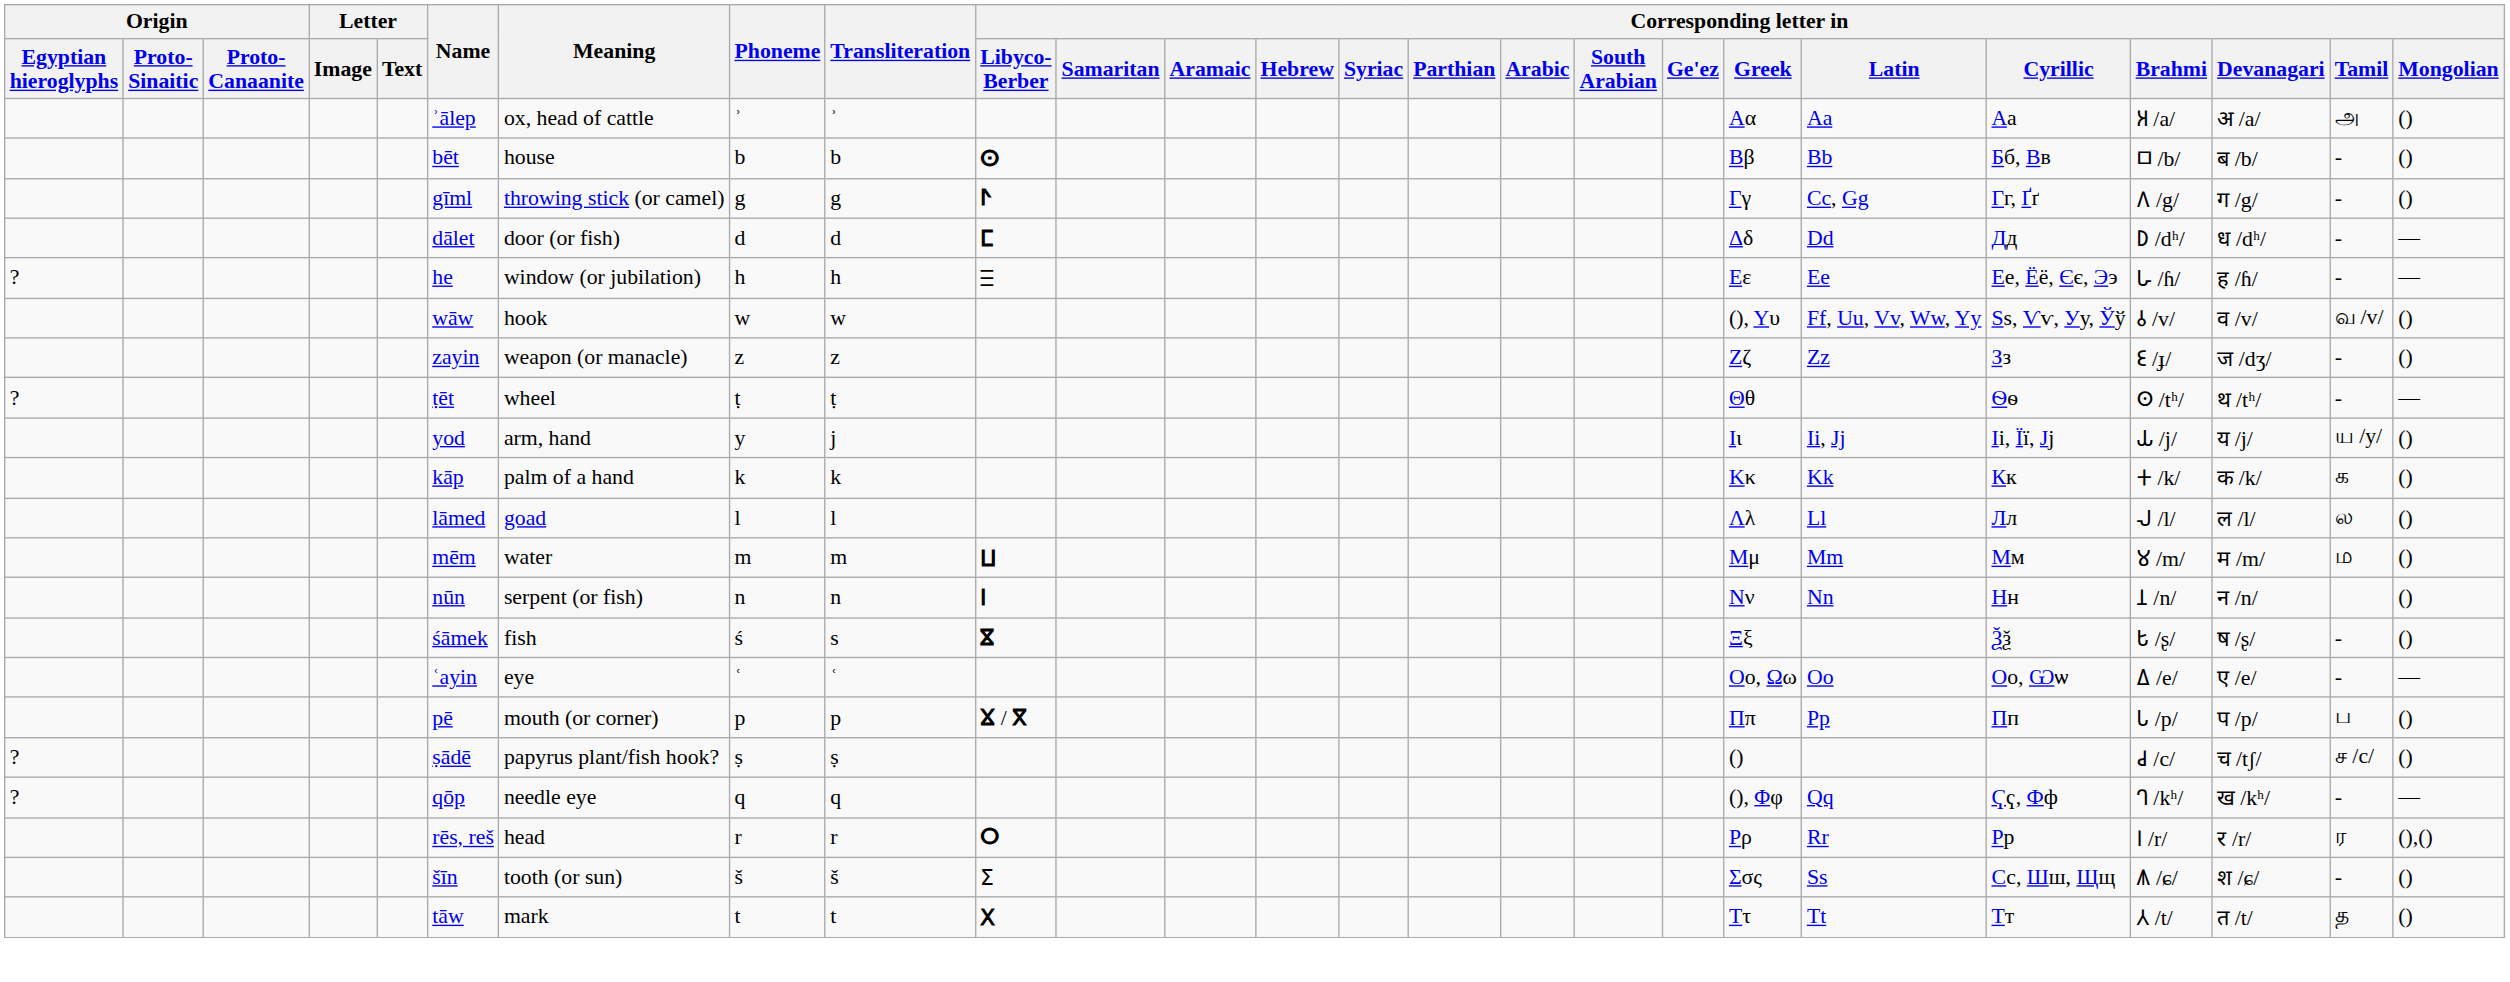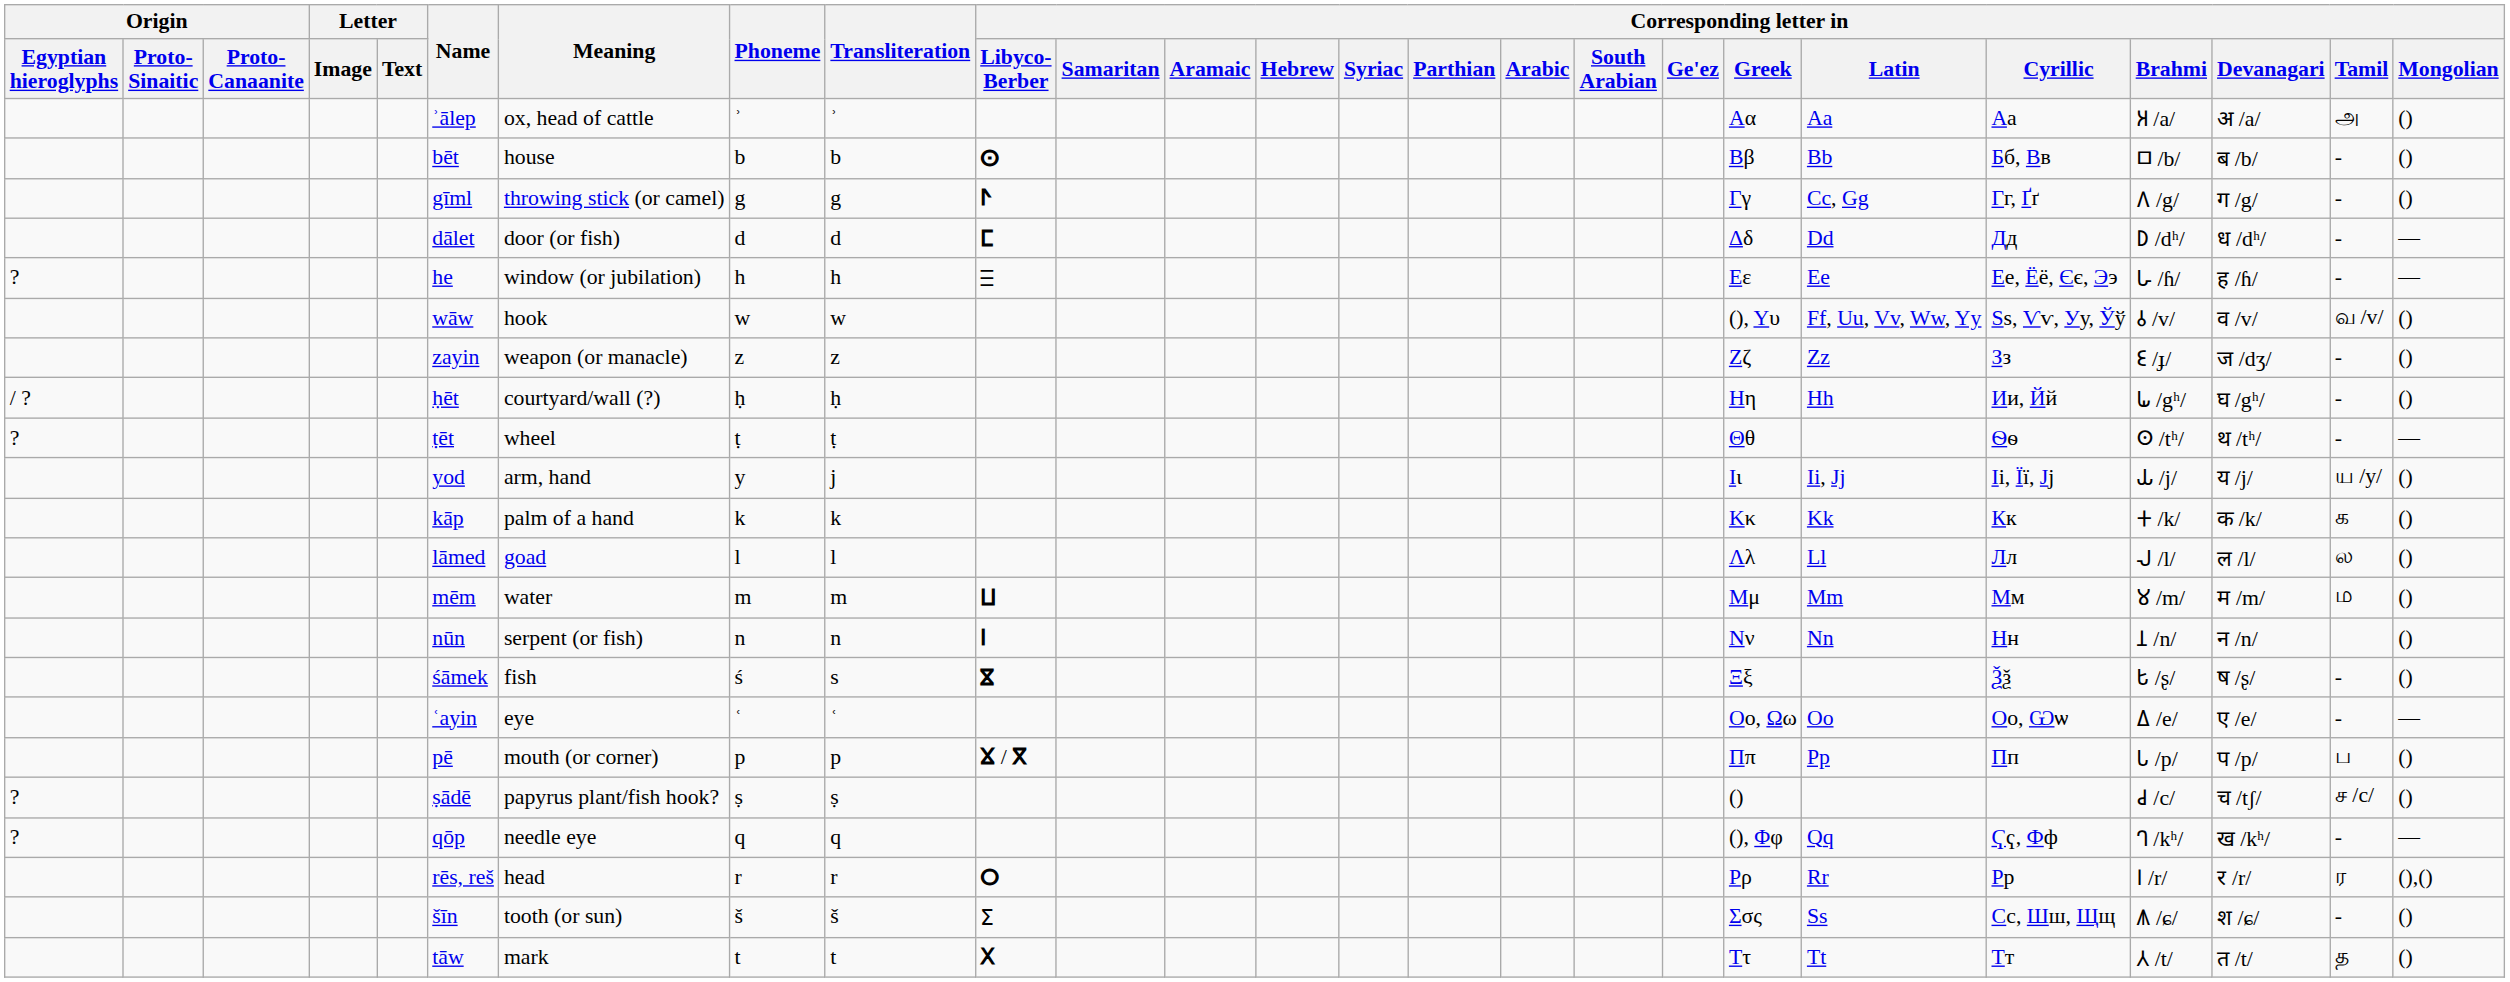+ row: / ? | ḥēt | courtyard/wall (?) | ḥ | ḥ | Ηη | Hh | Ии, Йй | 𑀖 /gʰ/ | घ /gʰ/ | - | ()
